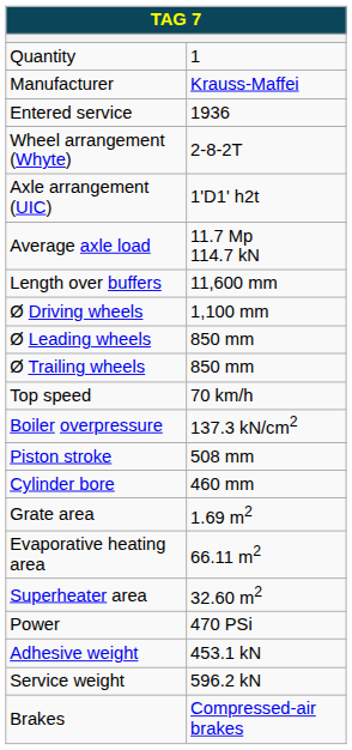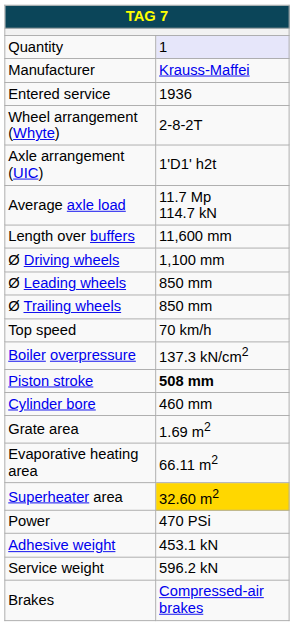Quantity | column 2: no background -> lavender background
Piston stroke | column 2: normal -> bold
Superheater area | column 2: no background -> gold background
